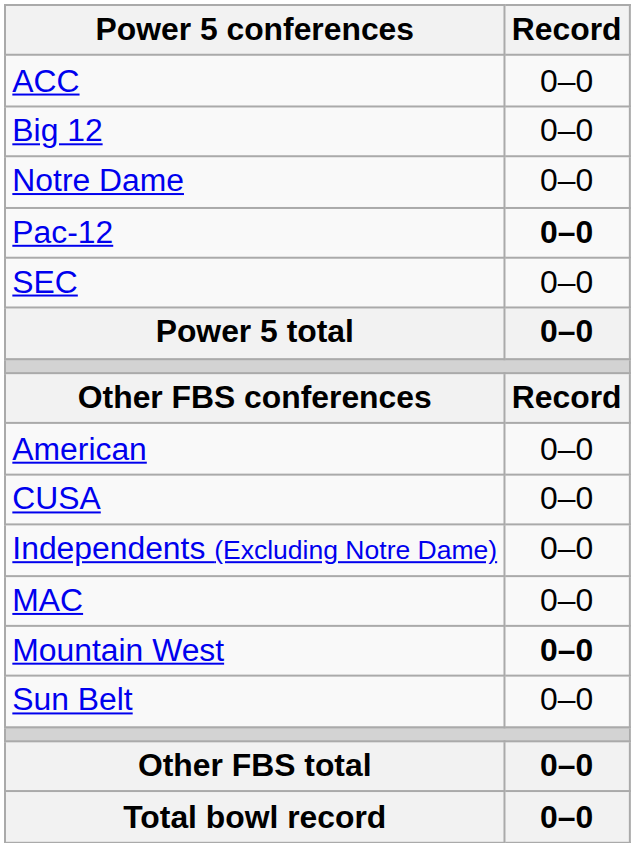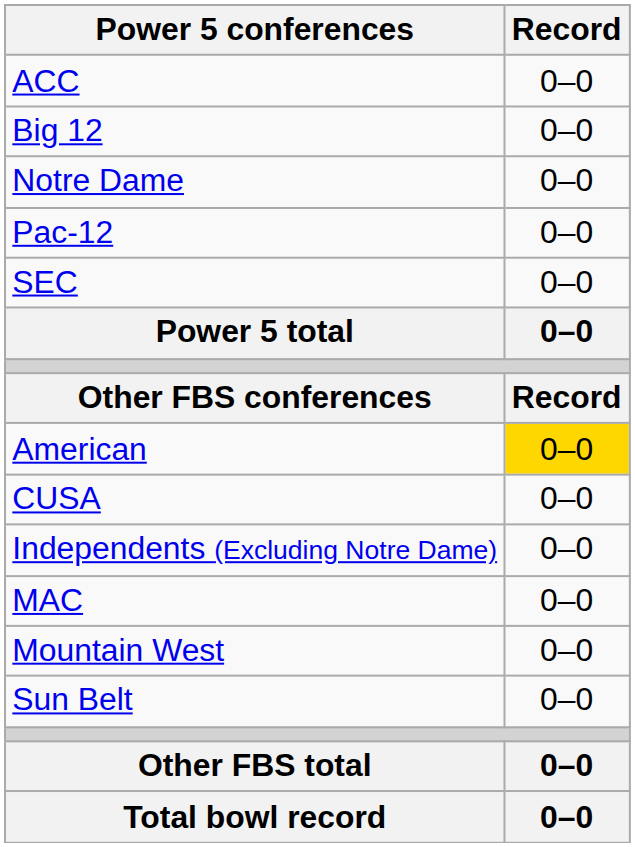Pac-12 | Record: bold -> normal
American | Record: no background -> gold background
Mountain West | Record: bold -> normal
